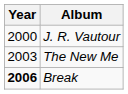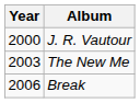Break | Year: bold -> normal
